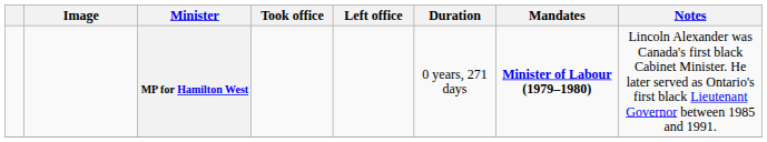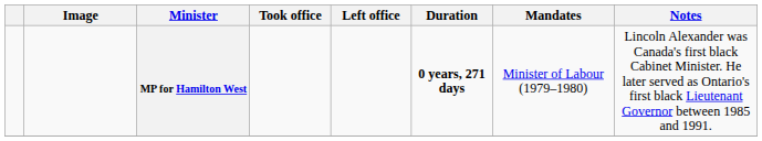MP for Hamilton West | Duration: normal -> bold
MP for Hamilton West | Mandates: bold -> normal
